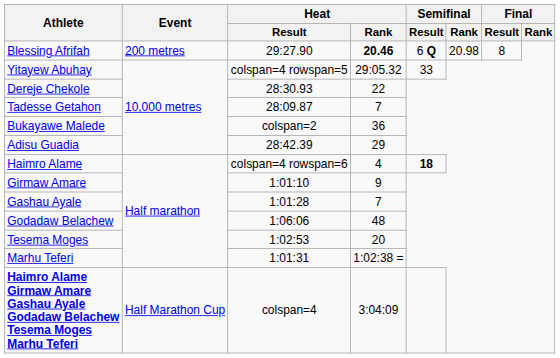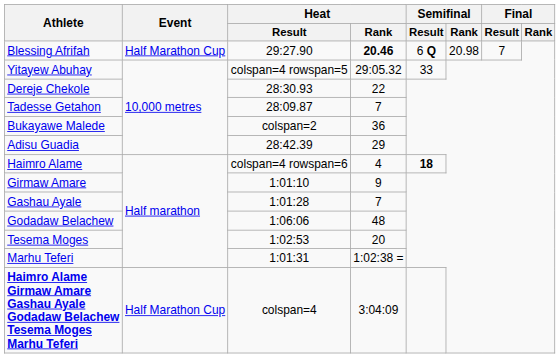Blessing Afrifah | Event: 200 metres -> Half Marathon Cup
Blessing Afrifah | Final / Result: 8 -> 7
